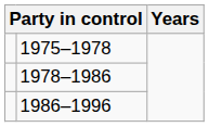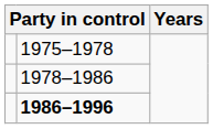1986–1996 | column 2: normal -> bold
